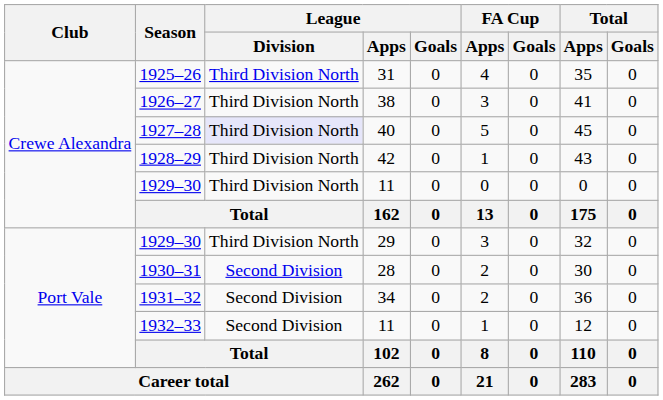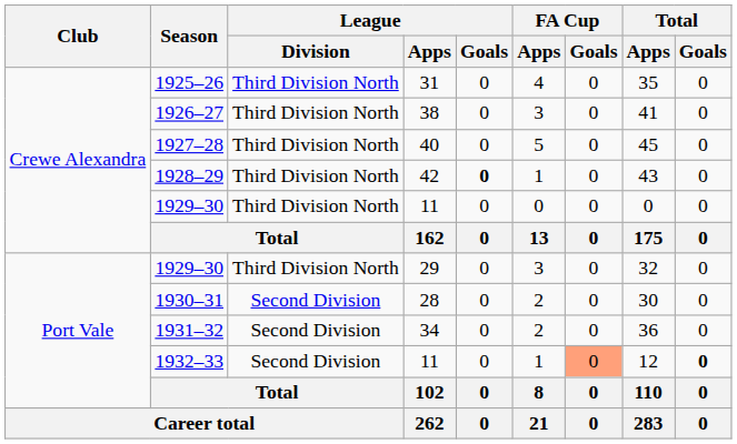1927–28 | League / Division: lavender background -> no background
1928–29 | League / Goals: normal -> bold
1932–33 | FA Cup / Goals: no background -> lightsalmon background
1932–33 | Total / Goals: normal -> bold
